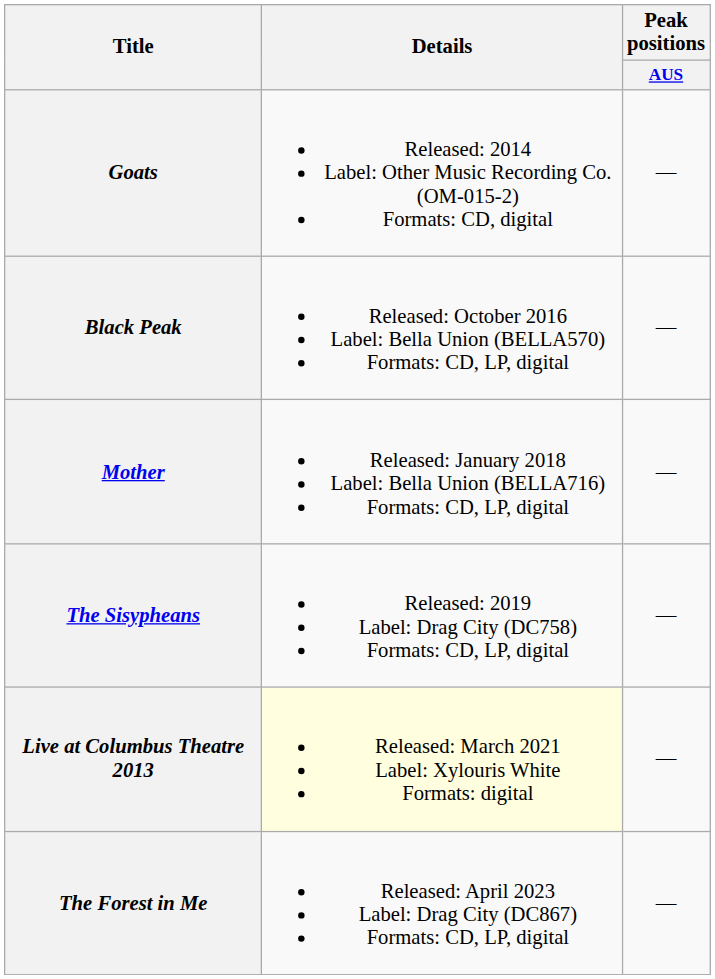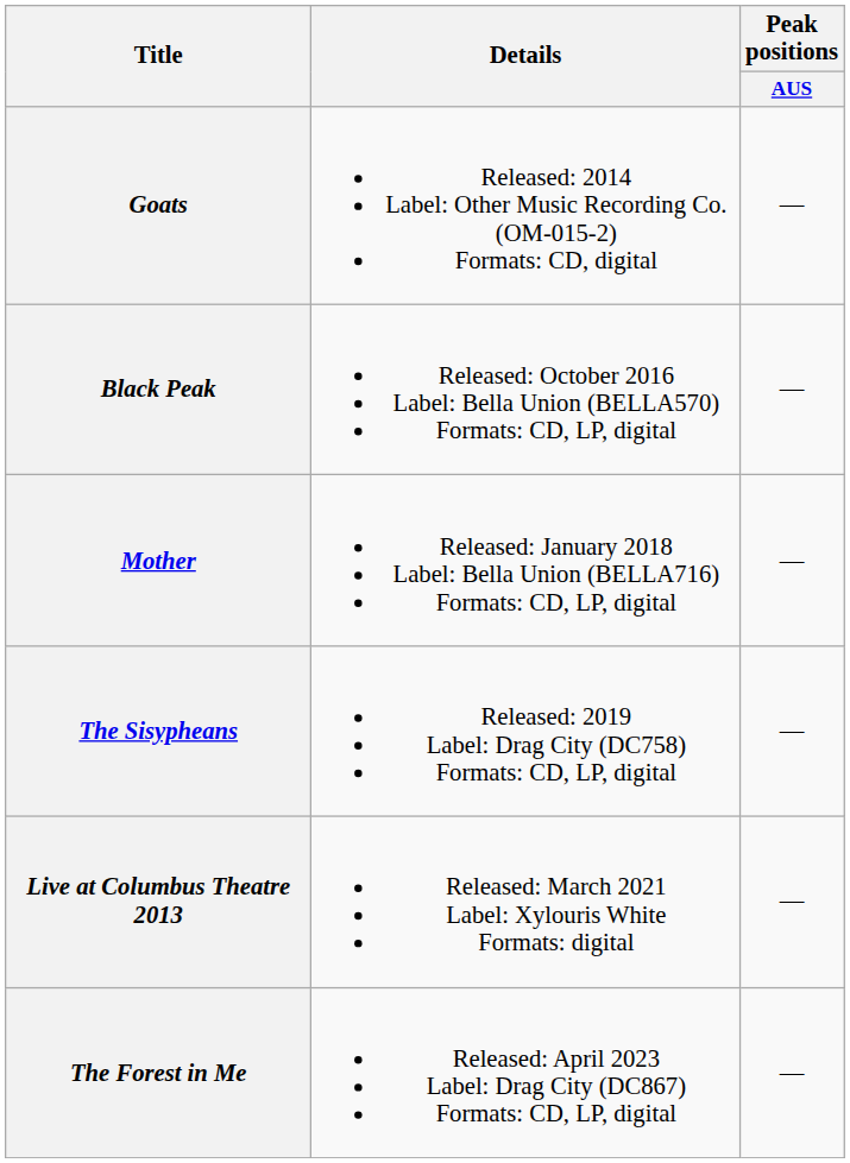Live at Columbus Theatre 2013 | Details: lightyellow background -> no background
